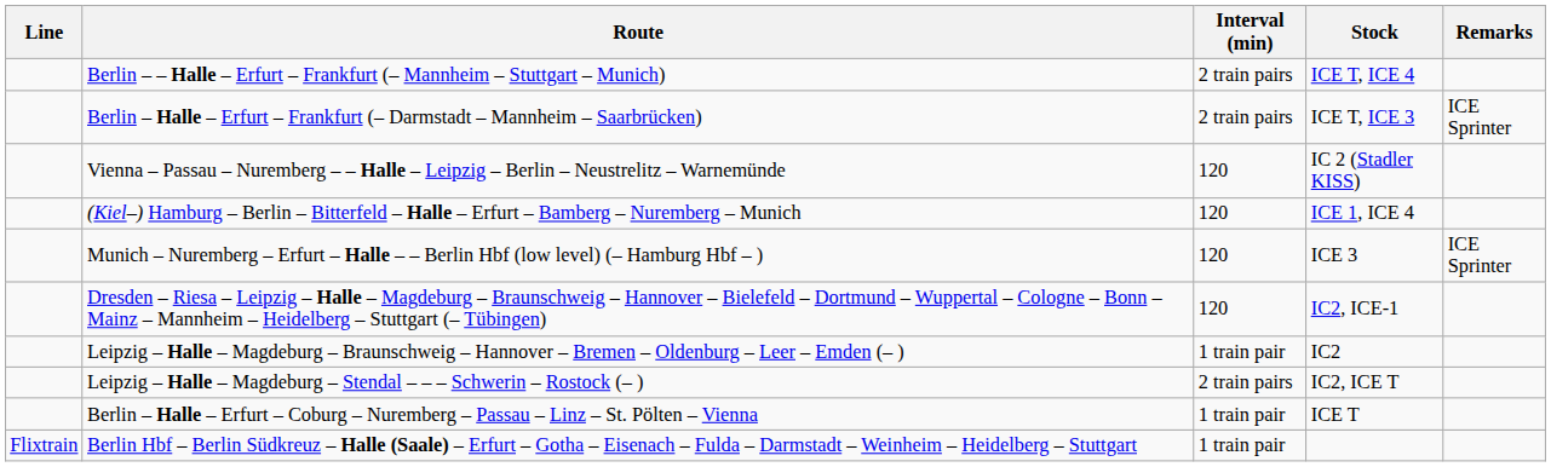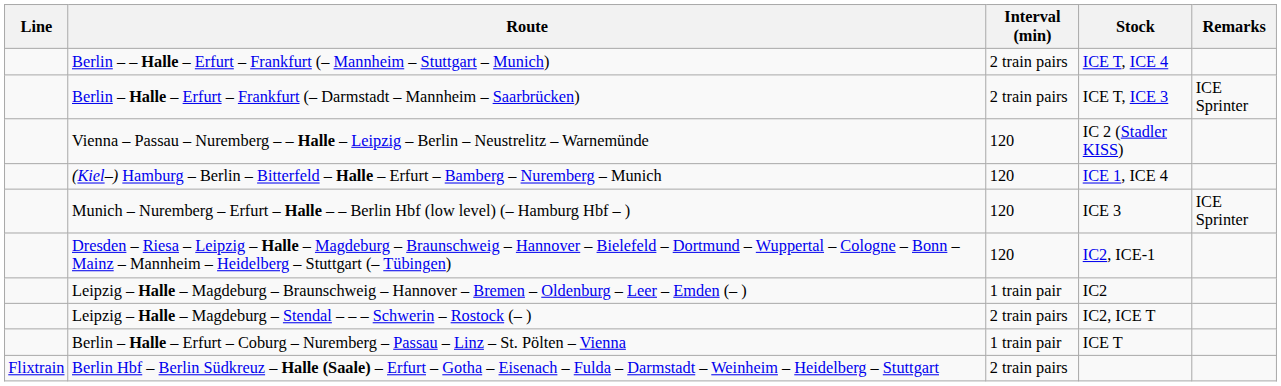row 11 | Interval (min): 1 train pair -> 2 train pairs
